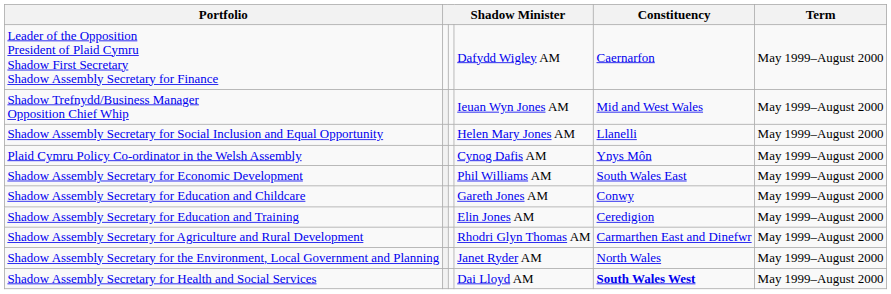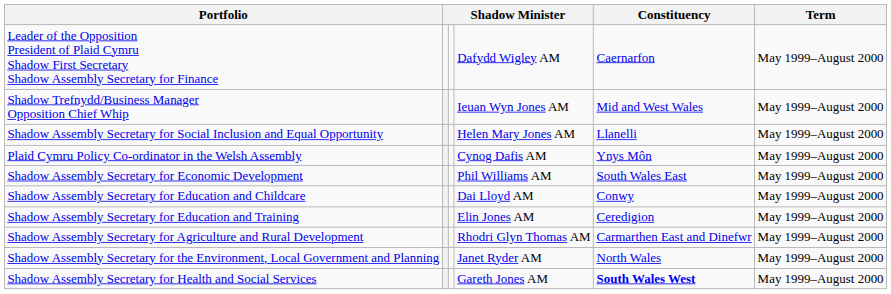Shadow Assembly Secretary for Education and Childcare | column 4: Gareth Jones AM -> Dai Lloyd AM
Shadow Assembly Secretary for Health and Social Services | column 4: Dai Lloyd AM -> Gareth Jones AM
